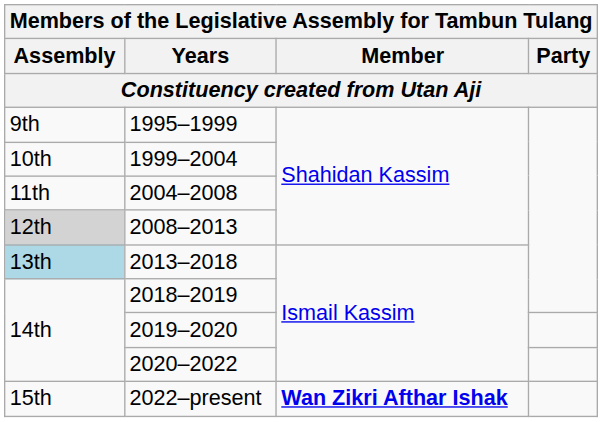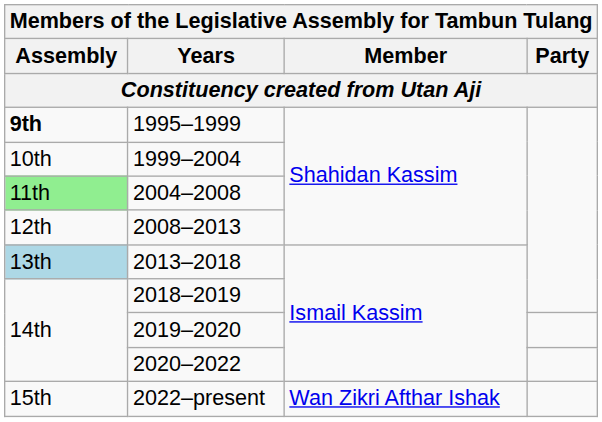1995–1999 | Assembly: normal -> bold
2004–2008 | Assembly: no background -> lightgreen background
2008–2013 | Assembly: lightgrey background -> no background
2022–present | Member: bold -> normal
